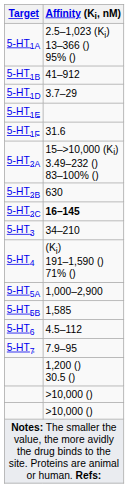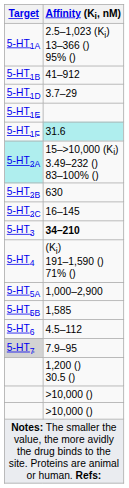row 6 | Affinity (Ki, nM): no background -> paleturquoise background
row 7 | Target: no background -> paleturquoise background
row 9 | Affinity (Ki, nM): bold -> normal
row 10 | Affinity (Ki, nM): normal -> bold
row 15 | Target: no background -> lightgrey background
